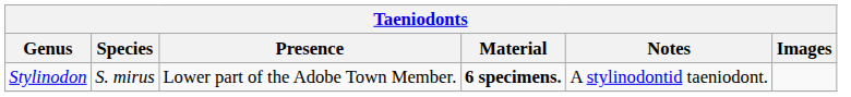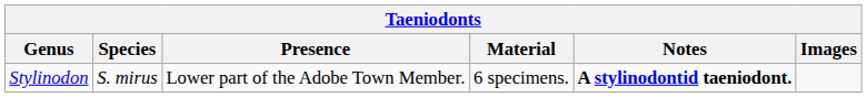Stylinodon | Material: bold -> normal
Stylinodon | Notes: normal -> bold
